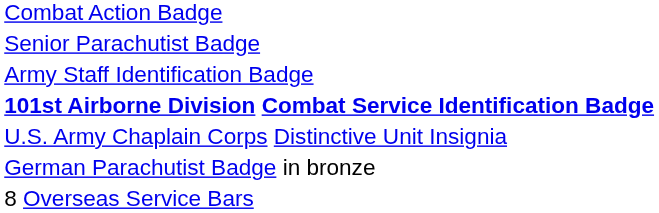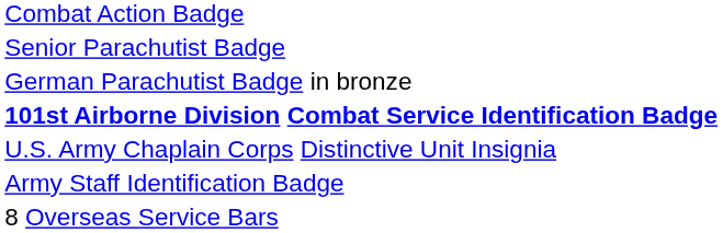row 3 | column 1: Army Staff Identification Badge -> German Parachutist Badge in bronze
row 6 | column 1: German Parachutist Badge in bronze -> Army Staff Identification Badge
